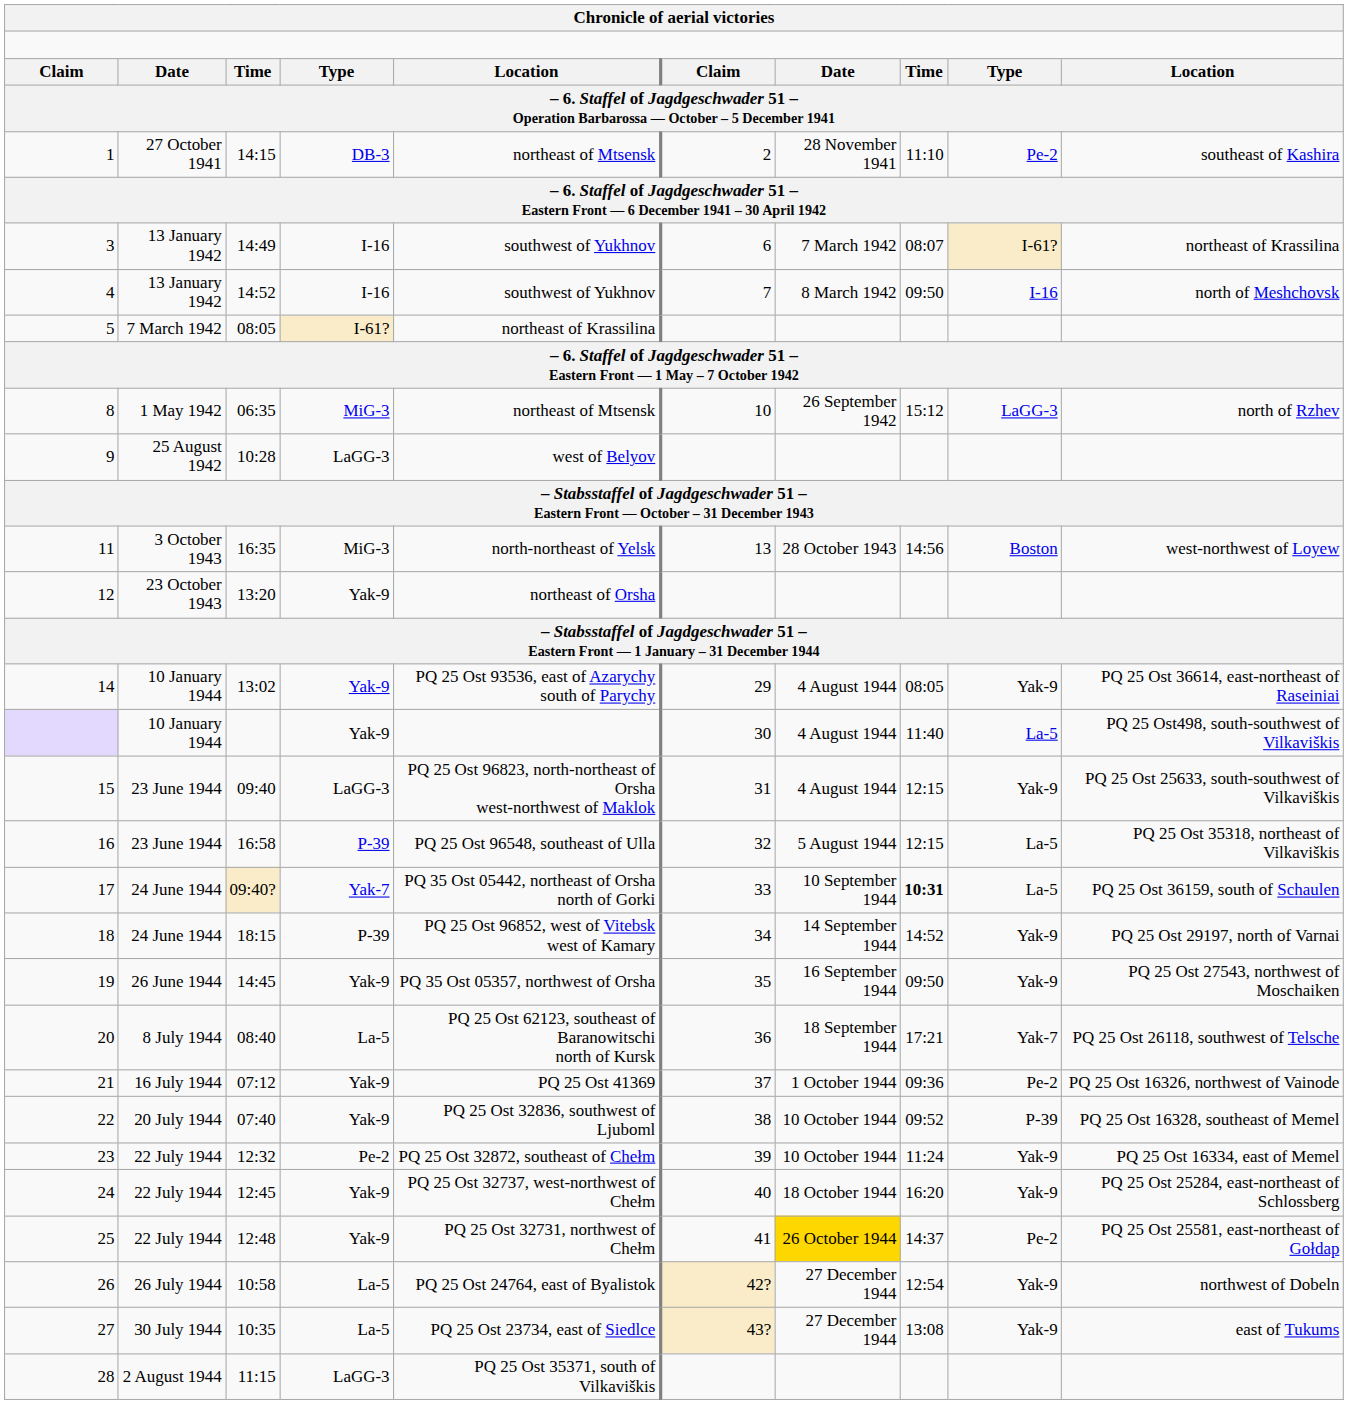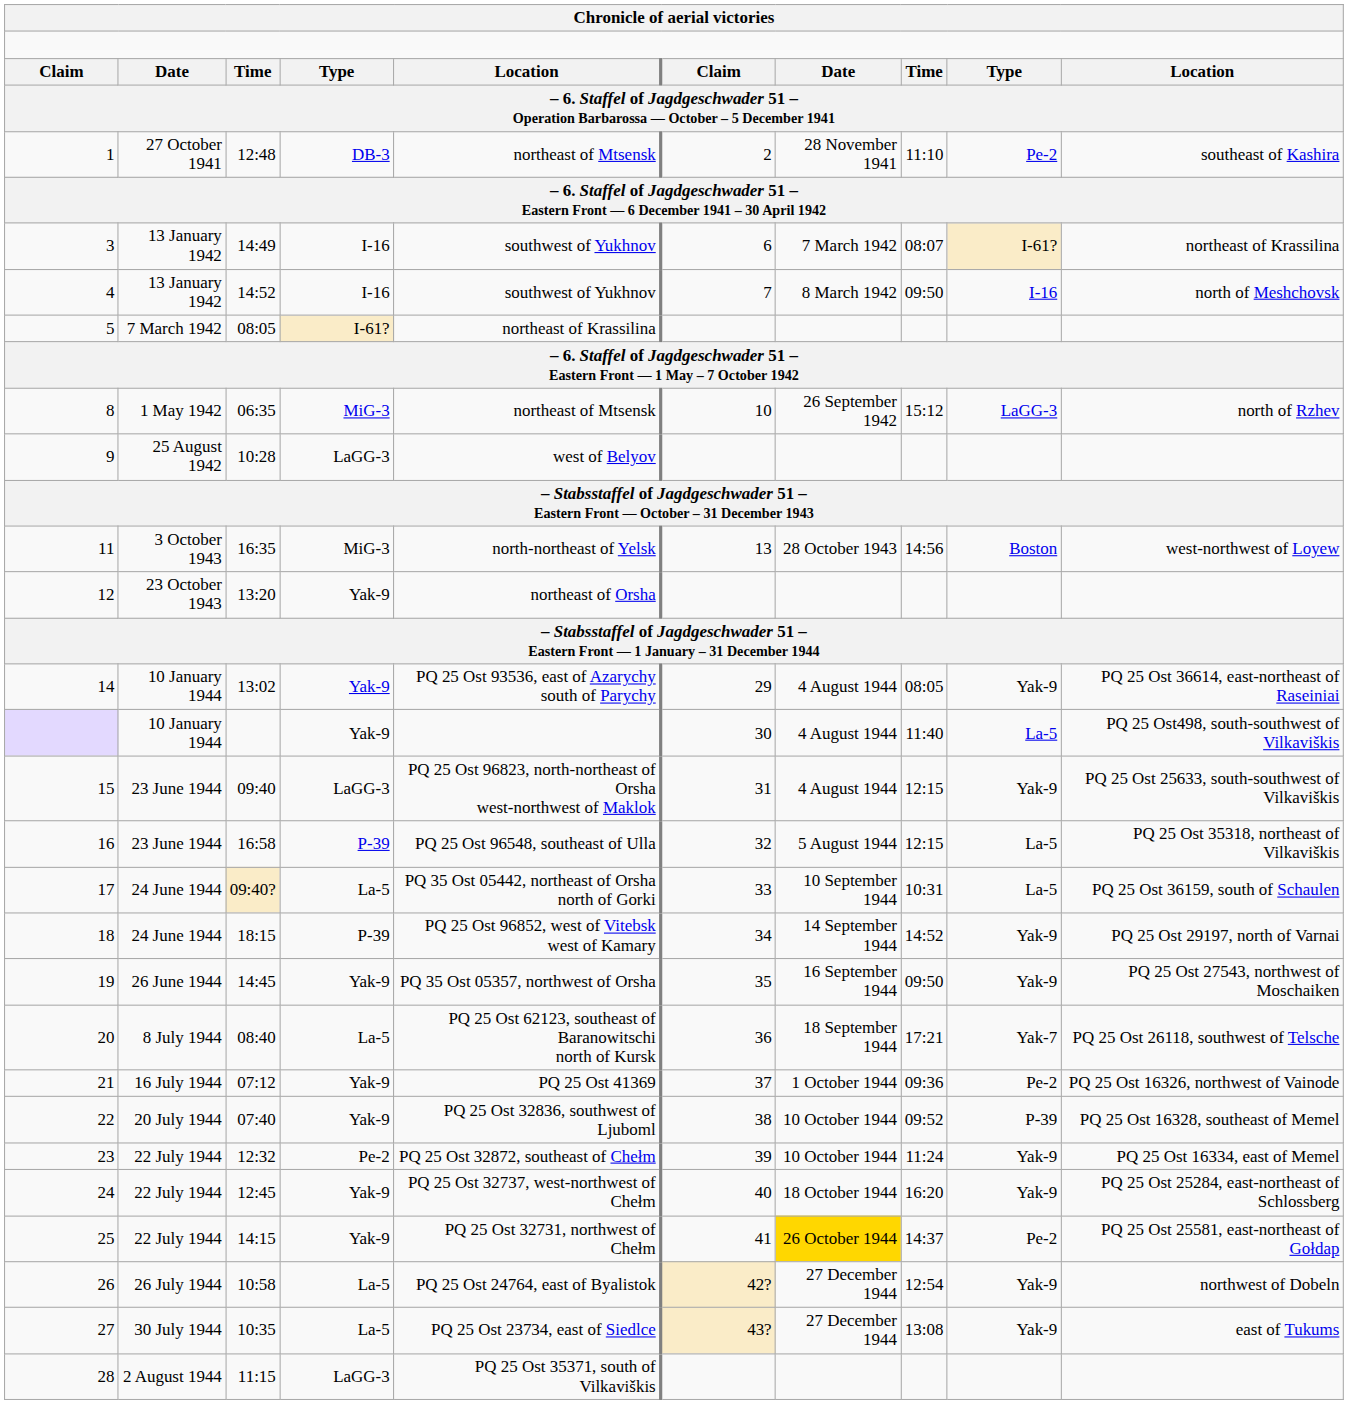1 | column 3: 14:15 -> 12:48
17 | column 4: Yak-7 -> La-5
17 | column 8: bold -> normal
25 | column 3: 12:48 -> 14:15
